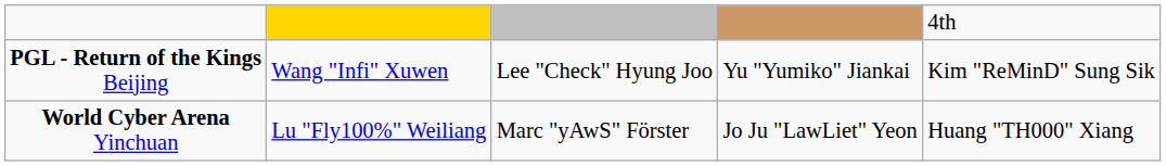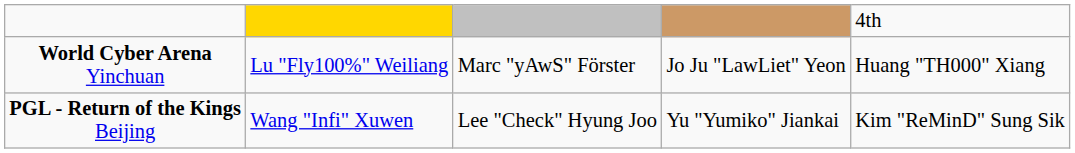rows swapped: PGL - Return of the Kings Beijing <-> World Cyber Arena Yinchuan
